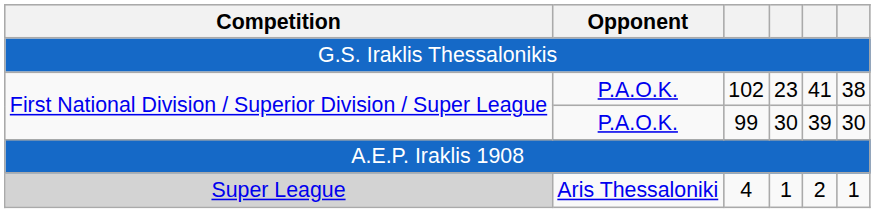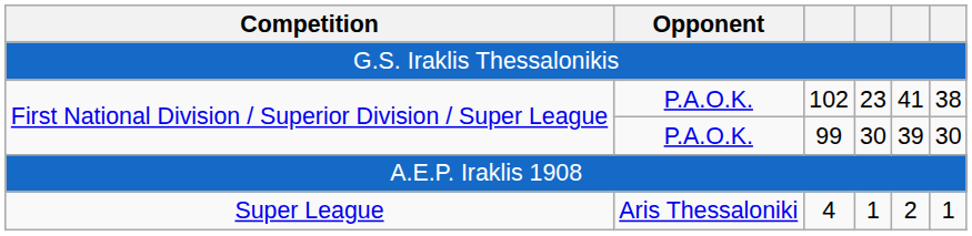4 | Competition: lightgrey background -> no background
